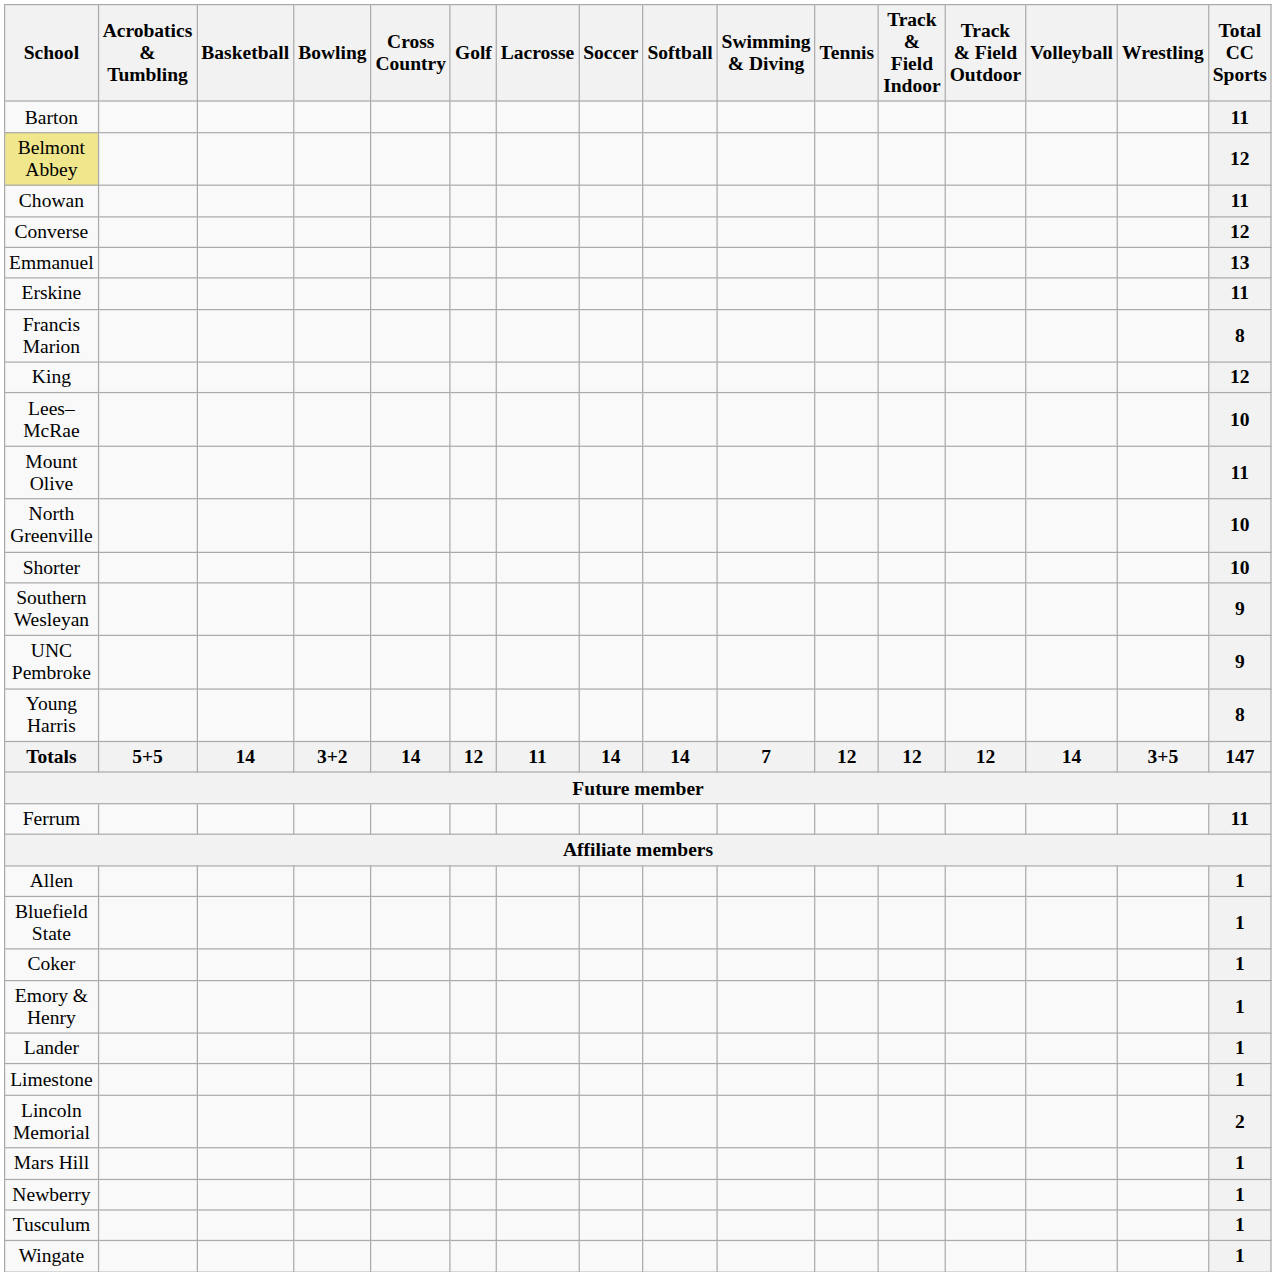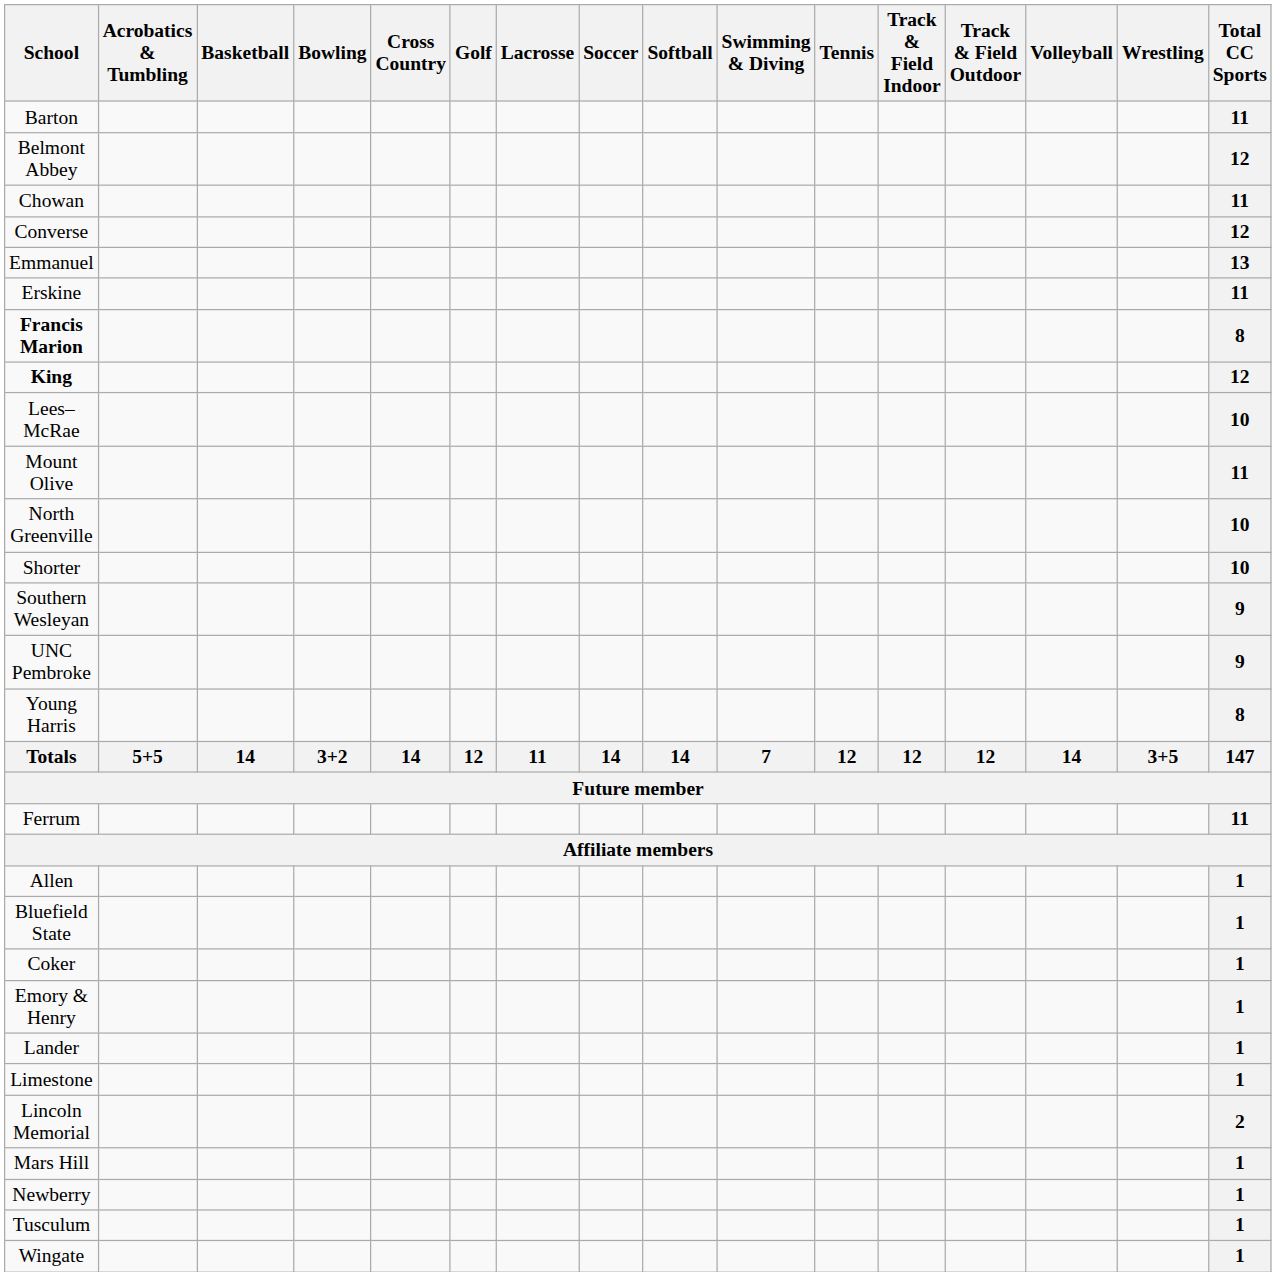Belmont Abbey | School: khaki background -> no background
Francis Marion | School: normal -> bold
King | School: normal -> bold
